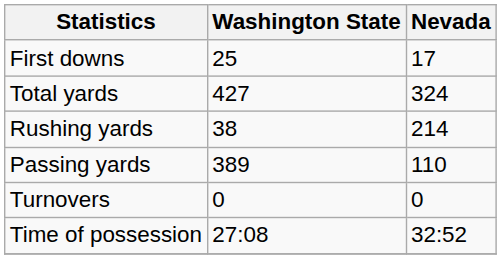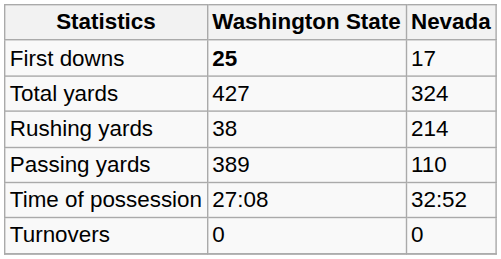First downs | Washington State: normal -> bold
rows swapped: Turnovers <-> Time of possession
